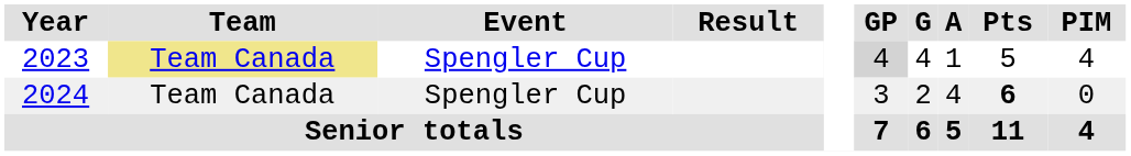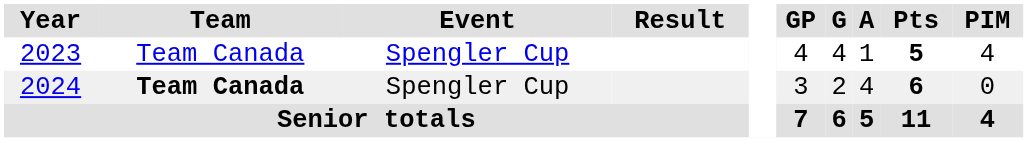2023 | Team: khaki background -> no background
2023 | GP: lightgrey background -> no background
2023 | Pts: normal -> bold
2024 | Team: normal -> bold
